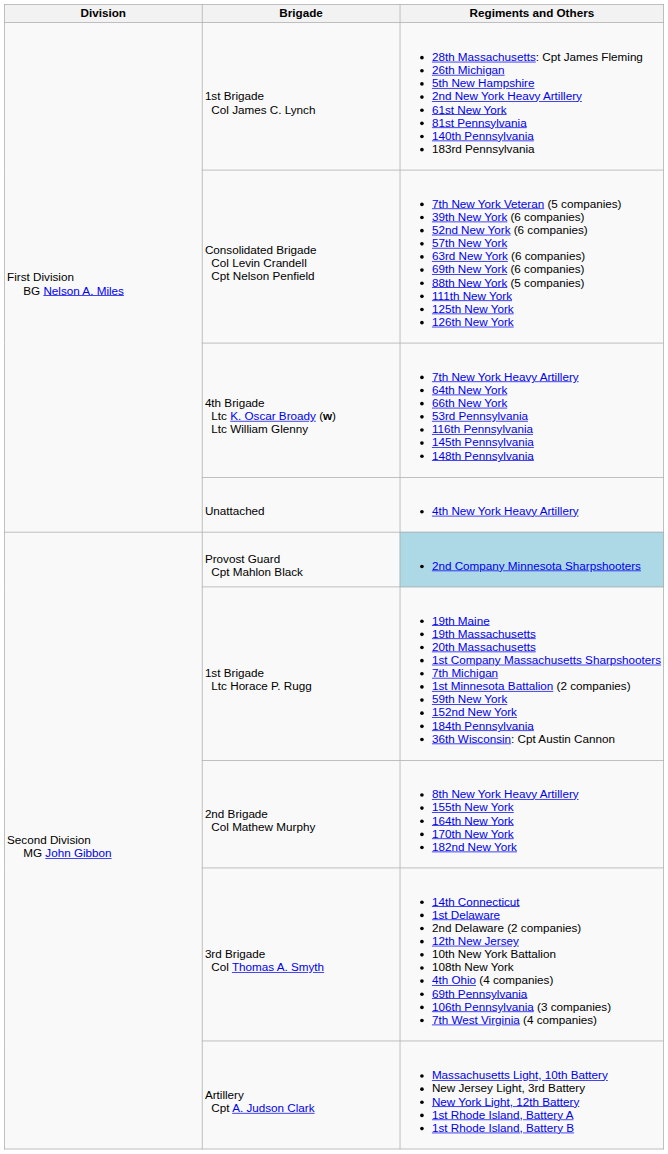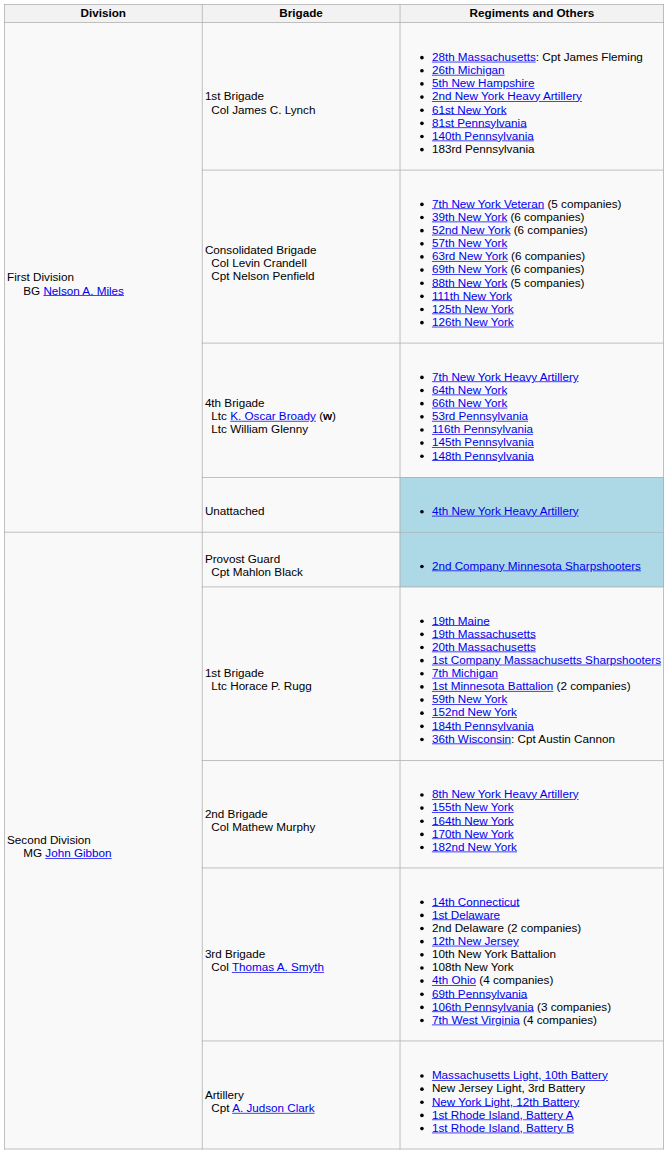Unattached | Regiments and Others: no background -> lightblue background
